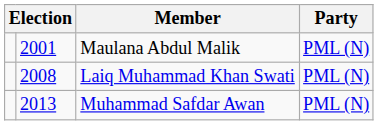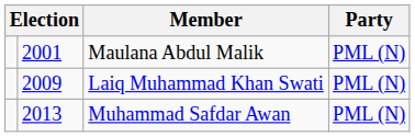Laiq Muhammad Khan Swati | column 2: 2008 -> 2009
